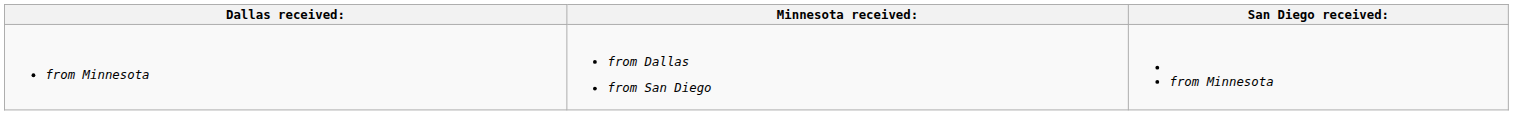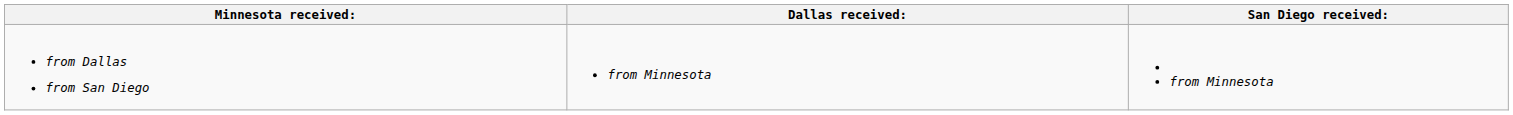columns swapped: Dallas received: <-> Minnesota received:
